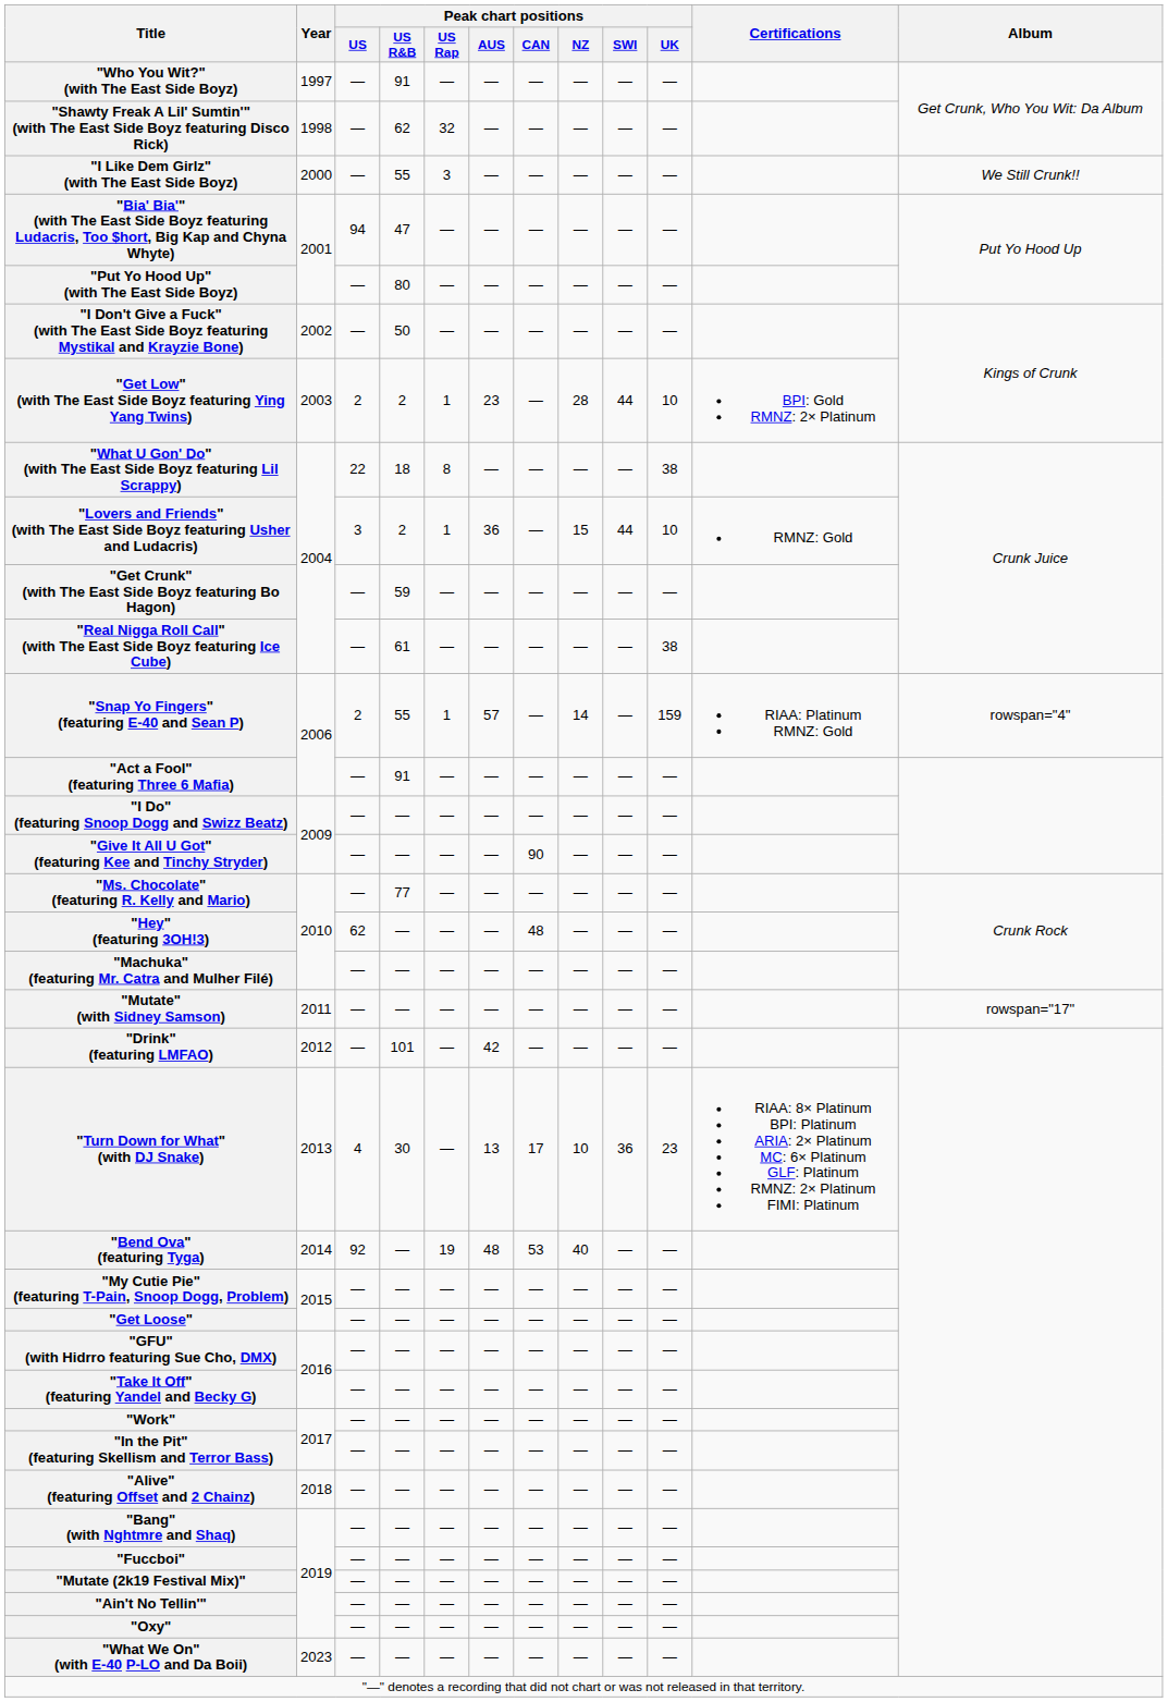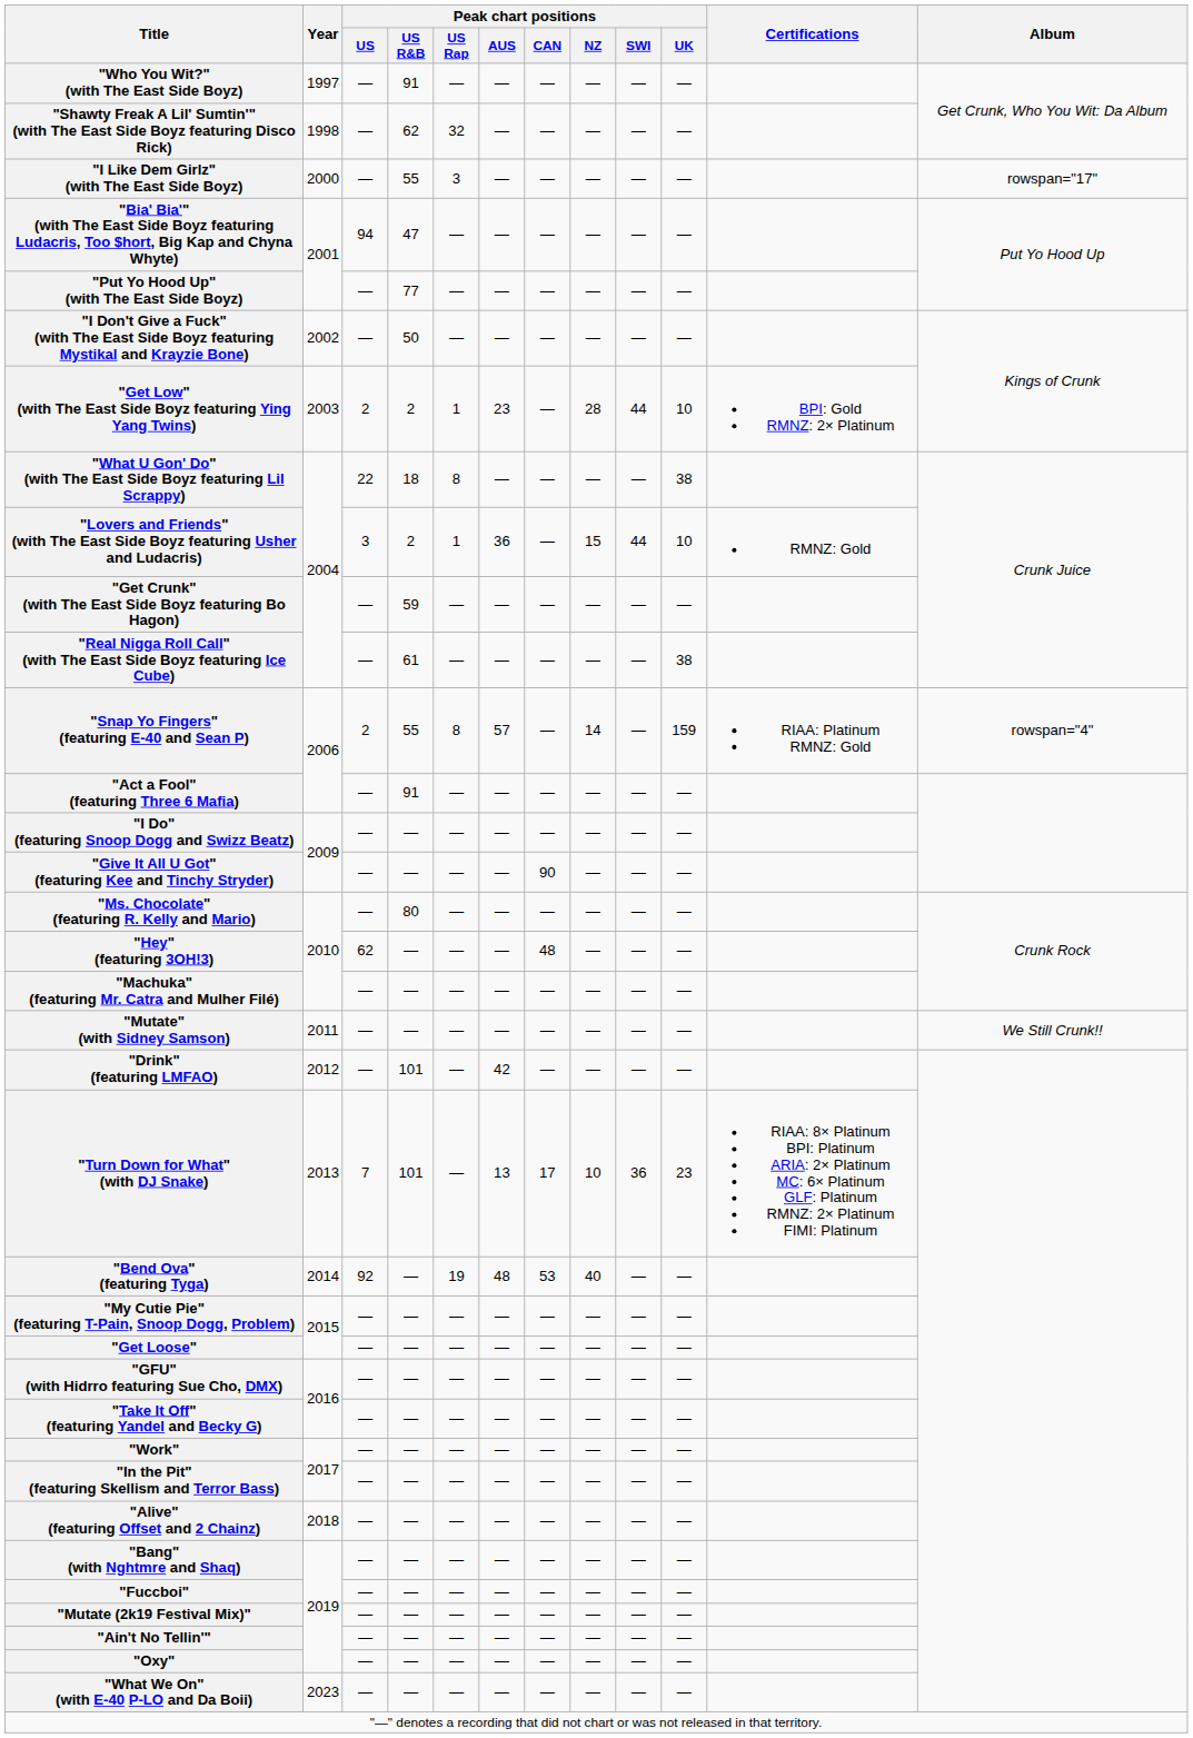"I Like Dem Girlz" (with The East Side Boyz) | Album: We Still Crunk!! -> rowspan="17"
"Put Yo Hood Up" (with The East Side Boyz) | Peak chart positions / US R&B: 80 -> 77
"Snap Yo Fingers" (featuring E-40 and Sean P) | Peak chart positions / US Rap: 1 -> 8
"Ms. Chocolate" (featuring R. Kelly and Mario) | Peak chart positions / US R&B: 77 -> 80
"Mutate" (with Sidney Samson) | Album: rowspan="17" -> We Still Crunk!!
"Turn Down for What" (with DJ Snake) | Peak chart positions / US: 4 -> 7
"Turn Down for What" (with DJ Snake) | Peak chart positions / US R&B: 30 -> 101
